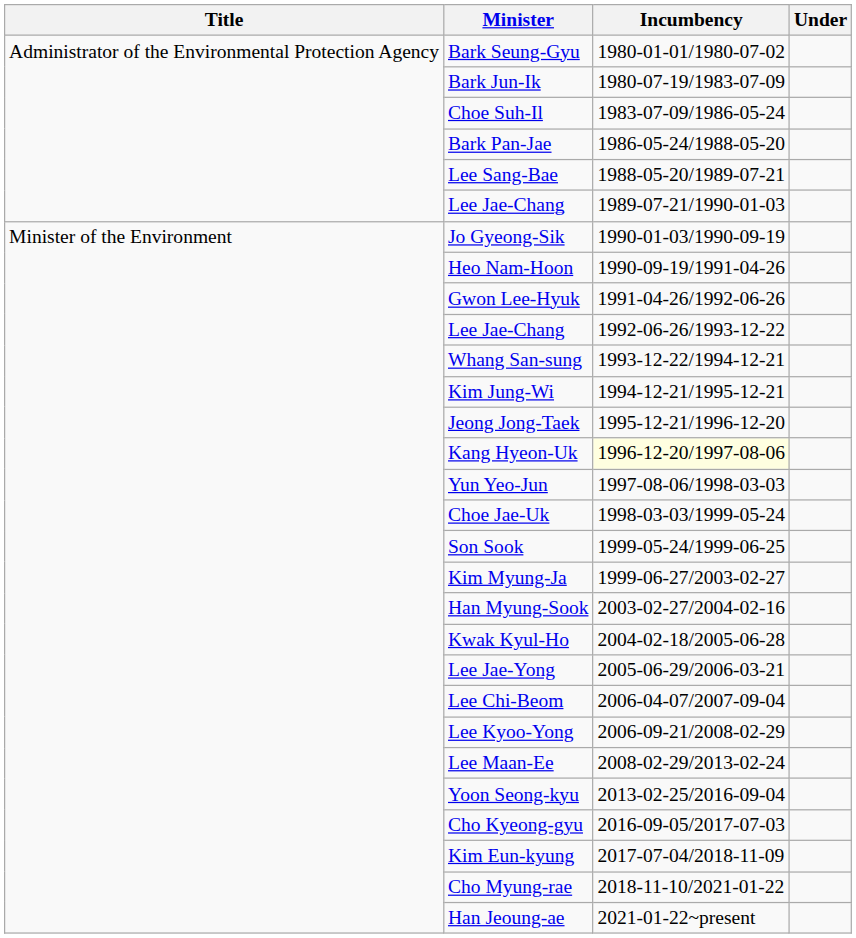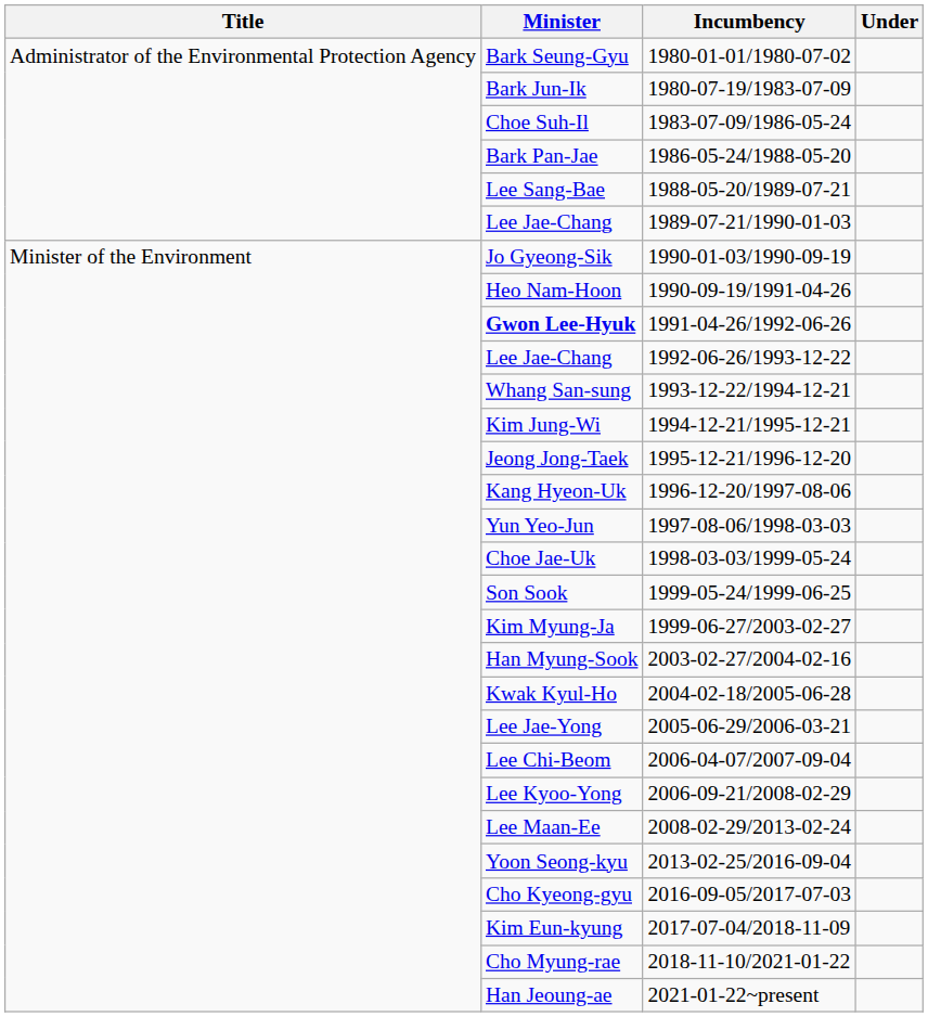Gwon Lee-Hyuk | Minister: normal -> bold
Kang Hyeon-Uk | Incumbency: lightyellow background -> no background
